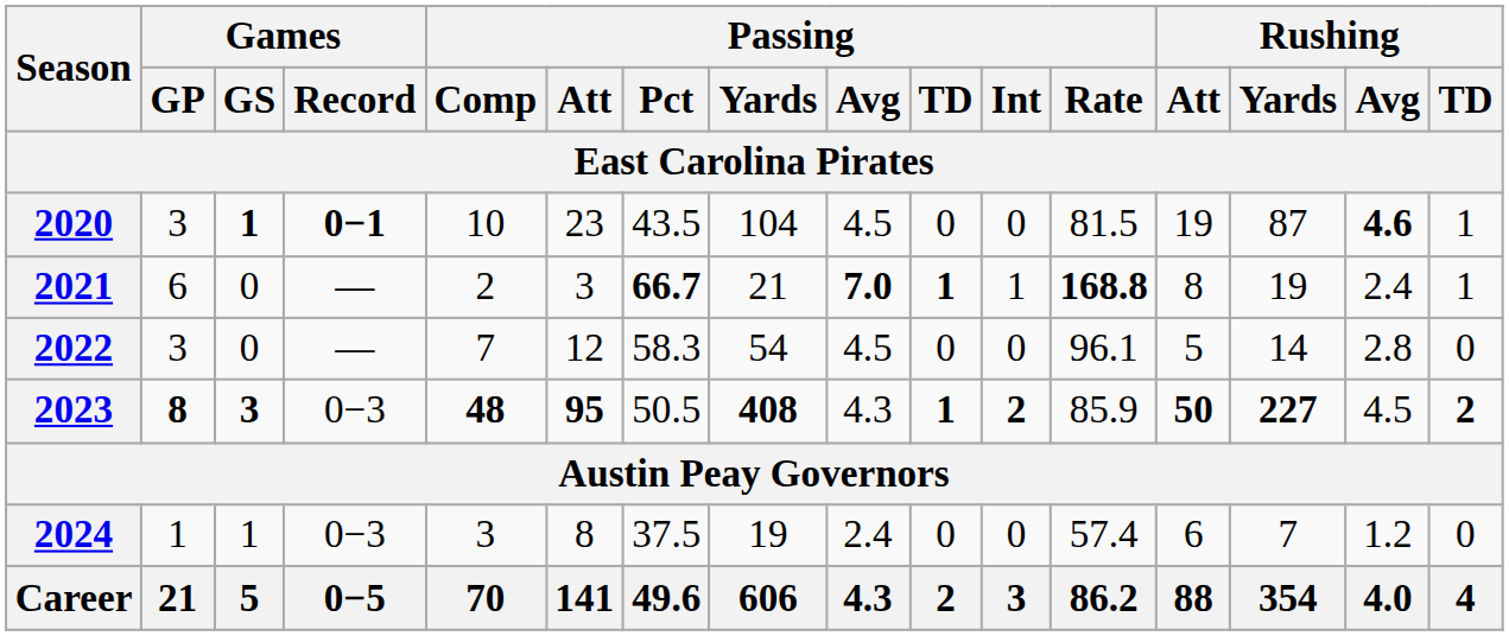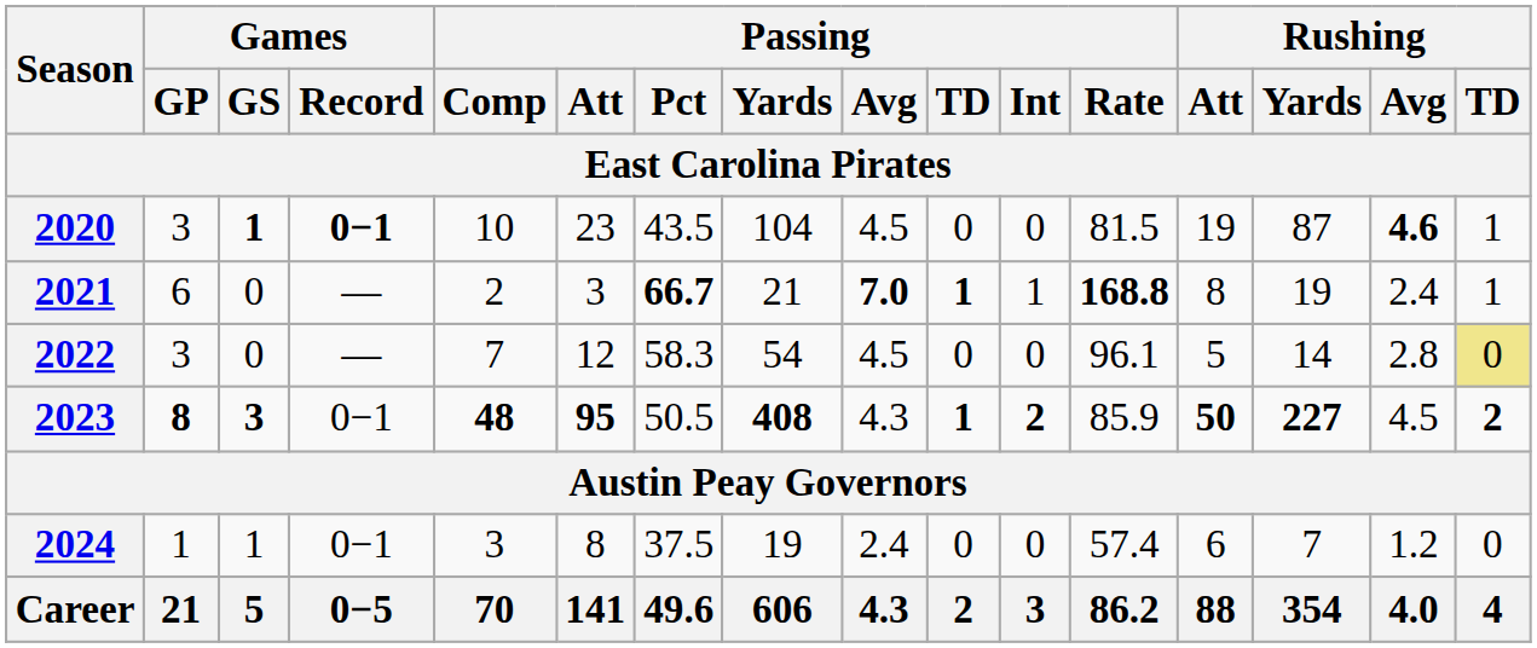2022 | Rushing / TD / East Carolina Pirates: no background -> khaki background
2023 | Games / Record / East Carolina Pirates: 0−3 -> 0−1
2024 | Games / Record / East Carolina Pirates: 0−3 -> 0−1
